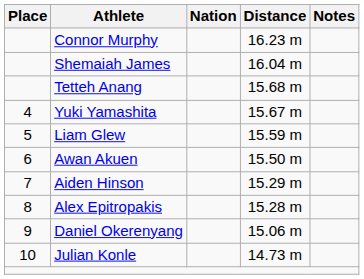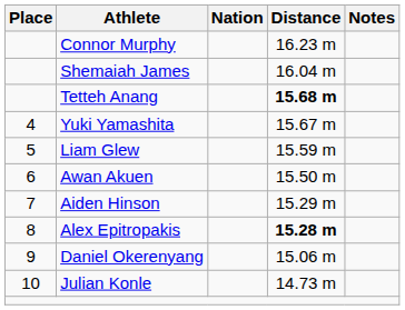Tetteh Anang | Distance: normal -> bold
Alex Epitropakis | Distance: normal -> bold
